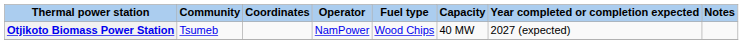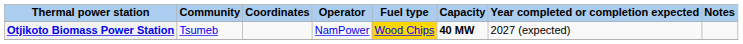Otjikoto Biomass Power Station | Fuel type: no background -> gold background
Otjikoto Biomass Power Station | Capacity: normal -> bold
